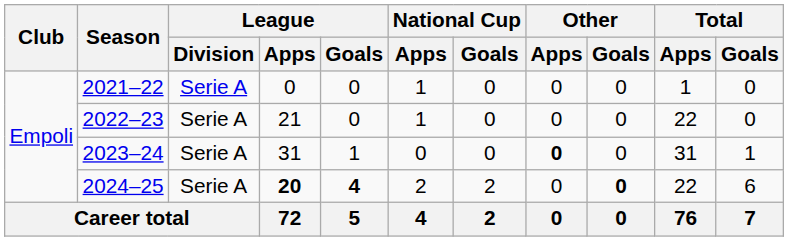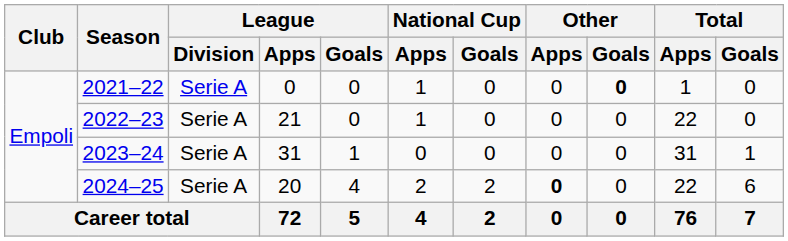2021–22 | Other / Goals: normal -> bold
2023–24 | Other / Apps: bold -> normal
2024–25 | League / Apps: bold -> normal
2024–25 | League / Goals: bold -> normal
2024–25 | Other / Apps: normal -> bold
2024–25 | Other / Goals: bold -> normal
